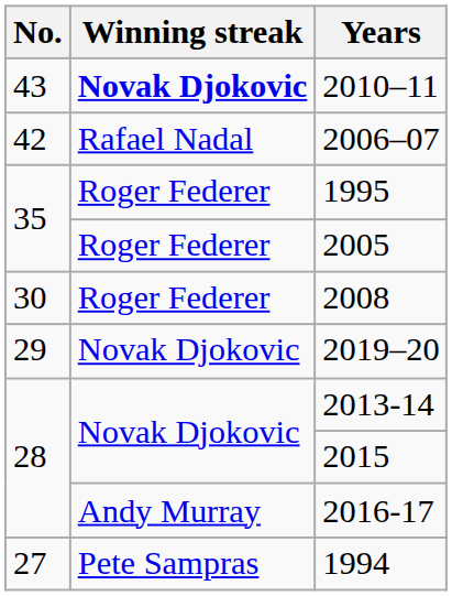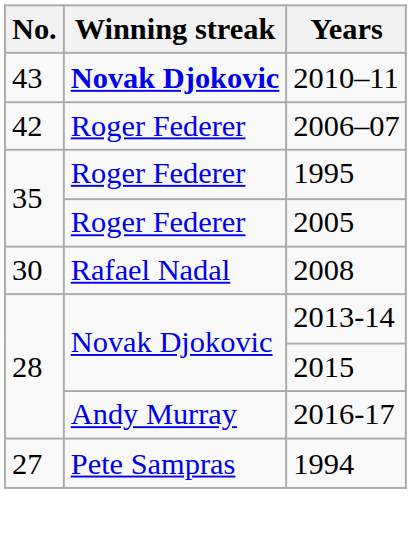2006–07 | Winning streak: Rafael Nadal -> Roger Federer
2008 | Winning streak: Roger Federer -> Rafael Nadal
- row: 29 | Novak Djokovic | 2019–20
